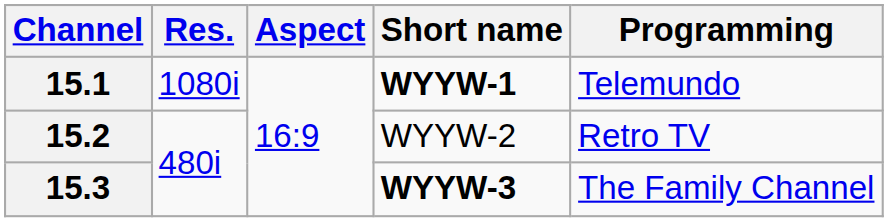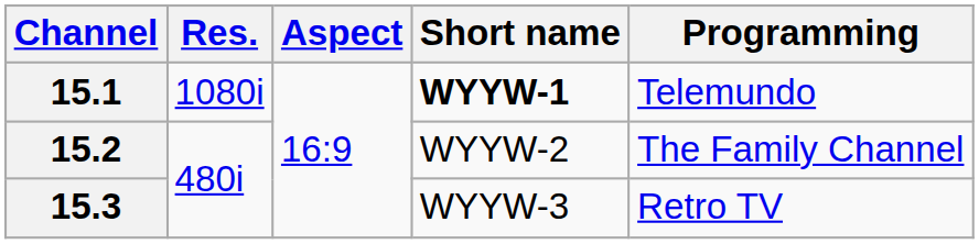15.2 | Programming: Retro TV -> The Family Channel
15.3 | Short name: bold -> normal
15.3 | Programming: The Family Channel -> Retro TV
